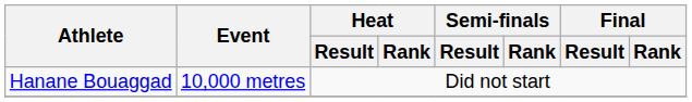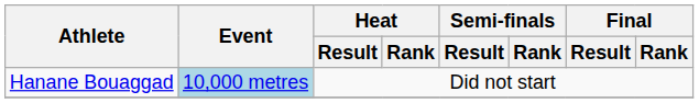Hanane Bouaggad | Event: no background -> lightblue background
